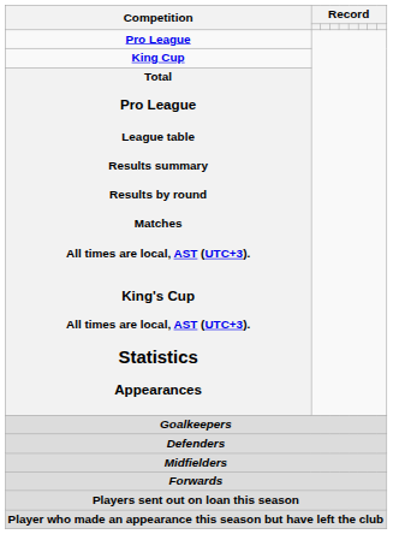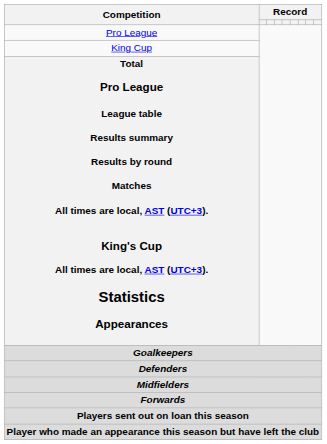Pro League | Competition: bold -> normal
King Cup | Competition: bold -> normal
